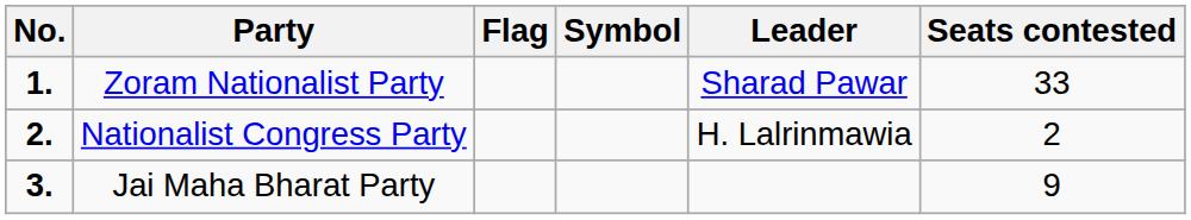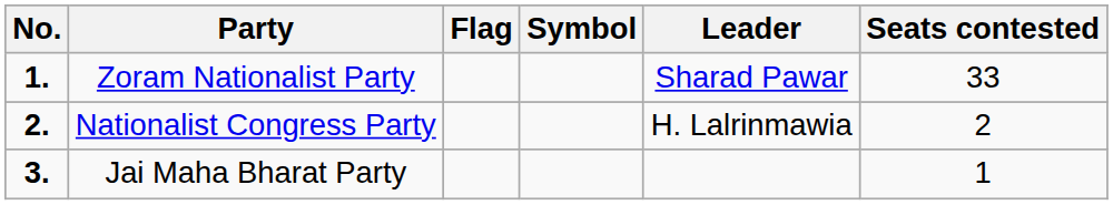Jai Maha Bharat Party | Seats contested: 9 -> 1
